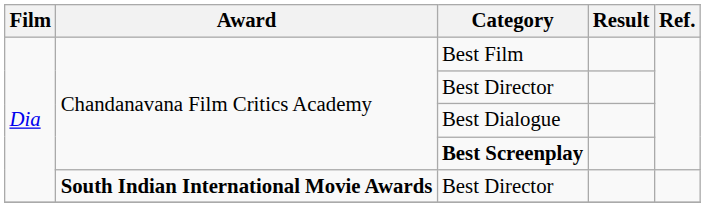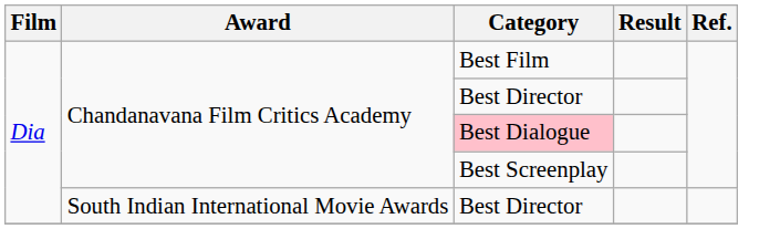Best Dialogue | Category: no background -> pink background
Best Screenplay | Category: bold -> normal
South Indian International Movie Awards / Best Director | Award: bold -> normal
